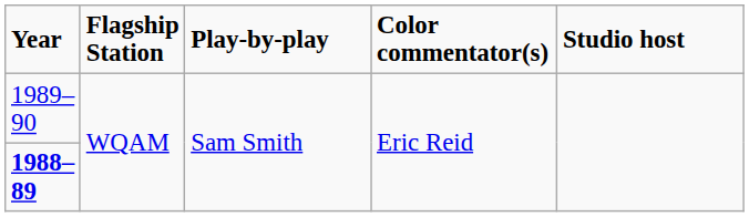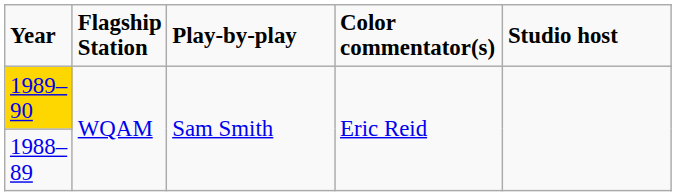1989–90 | Year: no background -> gold background
1988–89 | Year: bold -> normal
